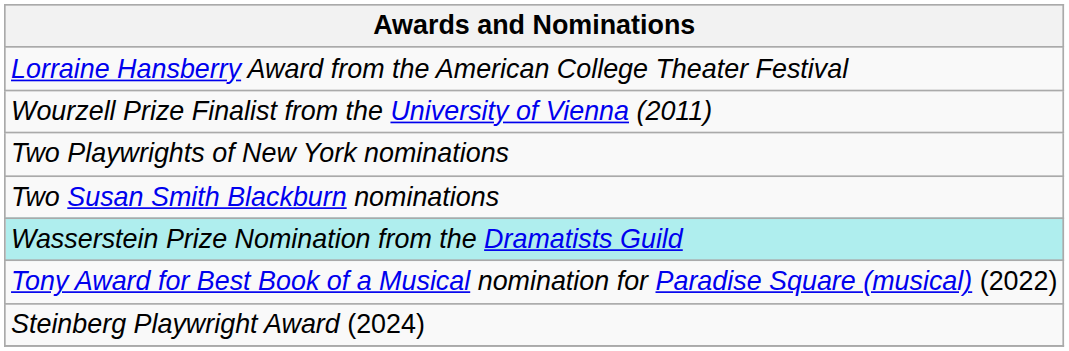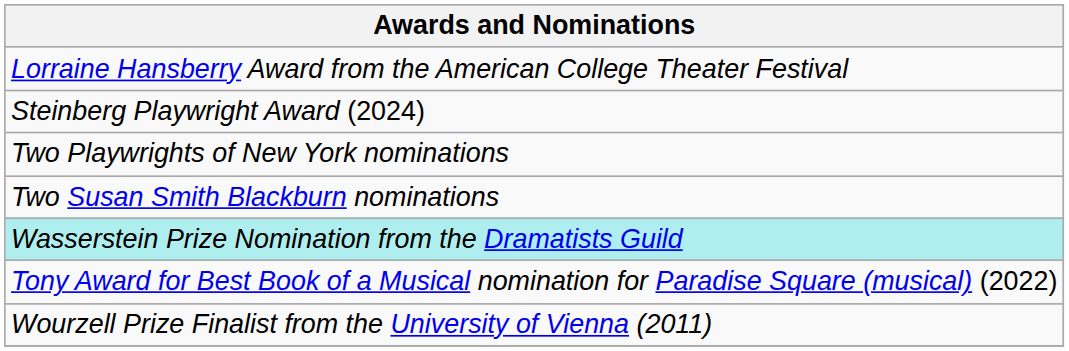row 3 | column 1: Wourzell Prize Finalist from the University of Vienna (2011) -> Steinberg Playwright Award (2024)
row 8 | column 1: Steinberg Playwright Award (2024) -> Wourzell Prize Finalist from the University of Vienna (2011)
